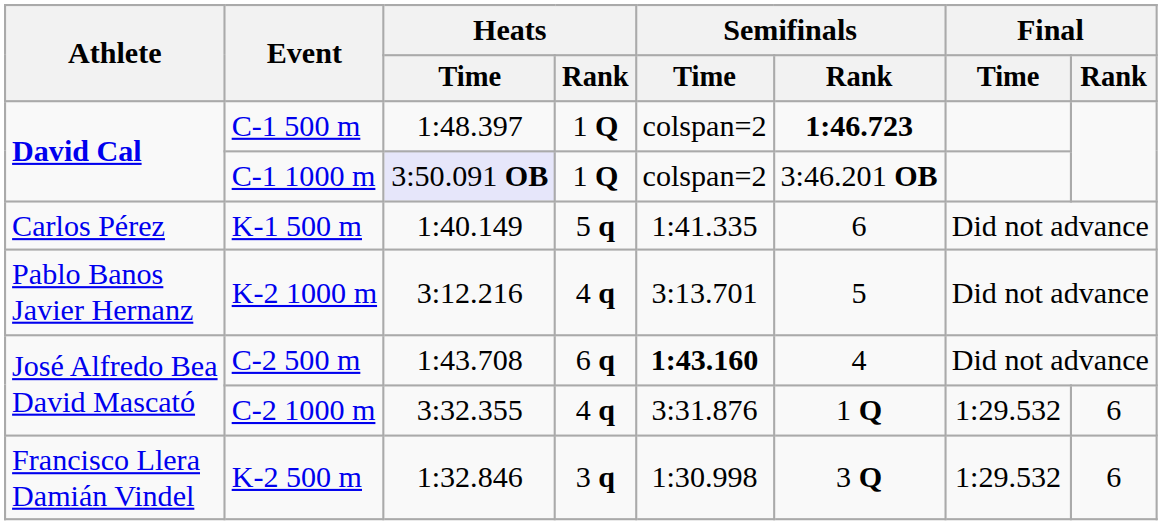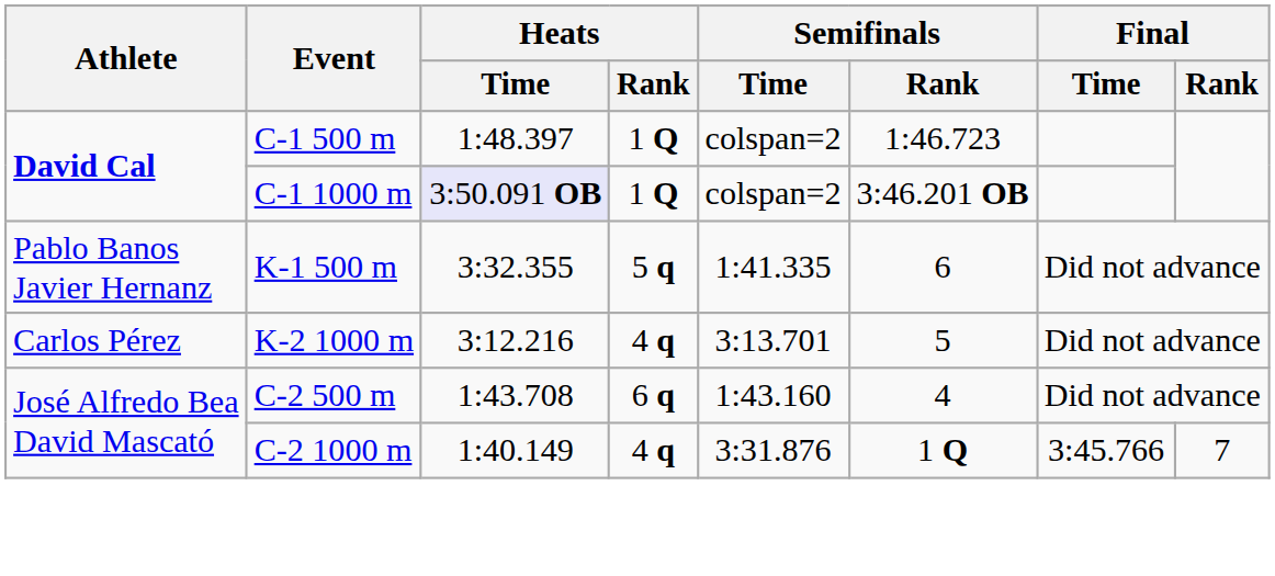C-1 500 m | Semifinals / Rank: bold -> normal
K-1 500 m | Athlete: Carlos Pérez -> Pablo Banos Javier Hernanz
K-1 500 m | Heats / Time: 1:40.149 -> 3:32.355
K-2 1000 m | Athlete: Pablo Banos Javier Hernanz -> Carlos Pérez
C-2 500 m | Semifinals / Time: bold -> normal
C-2 1000 m | Heats / Time: 3:32.355 -> 1:40.149
C-2 1000 m | Final / Time: 1:29.532 -> 3:45.766
C-2 1000 m | Final / Rank: 6 -> 7
- row: Francisco Llera Damián Vindel | K-2 500 m | 1:32.846 | 3 q | 1:30.998 | 3 Q | 1:29.532 | 6
